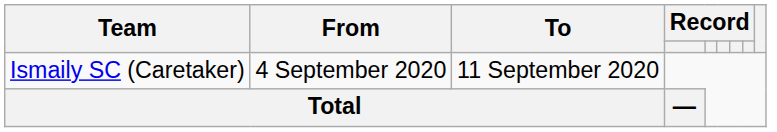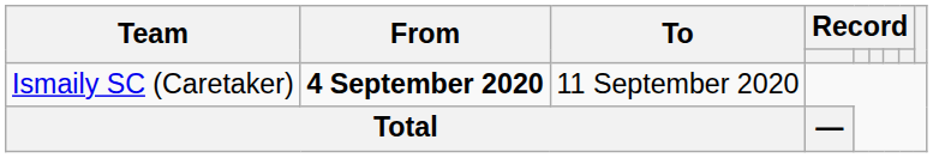Ismaily SC (Caretaker) | From: normal -> bold
